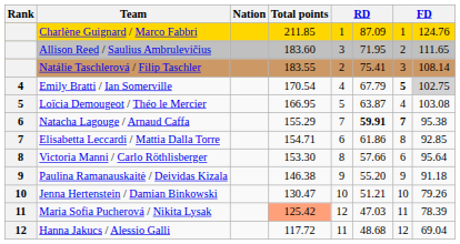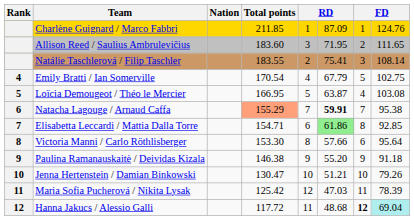Emily Bratti / Ian Somerville | column 7: bold -> normal
Emily Bratti / Ian Somerville | column 8: lightgrey background -> no background
Natacha Lagouge / Arnaud Caffa | Total points: no background -> lightsalmon background
Natacha Lagouge / Arnaud Caffa | column 7: bold -> normal
Elisabetta Leccardi / Mattia Dalla Torre | column 6: no background -> lightgreen background
Maria Sofia Pucherová / Nikita Lysak | Total points: lightsalmon background -> no background
Hanna Jakucs / Alessio Galli | column 7: normal -> bold
Hanna Jakucs / Alessio Galli | column 8: no background -> paleturquoise background
